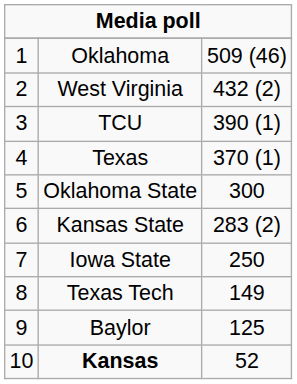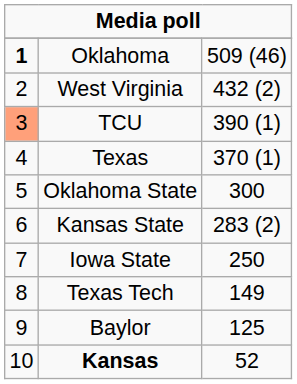Oklahoma | column 1: normal -> bold
TCU | column 1: no background -> lightsalmon background
